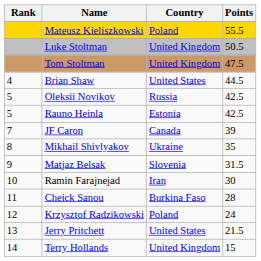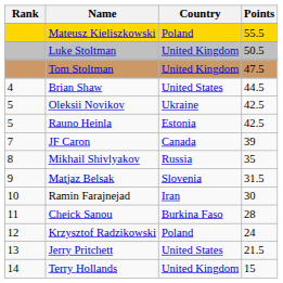Oleksii Novikov | Country: Russia -> Ukraine
Mikhail Shivlyakov | Country: Ukraine -> Russia
